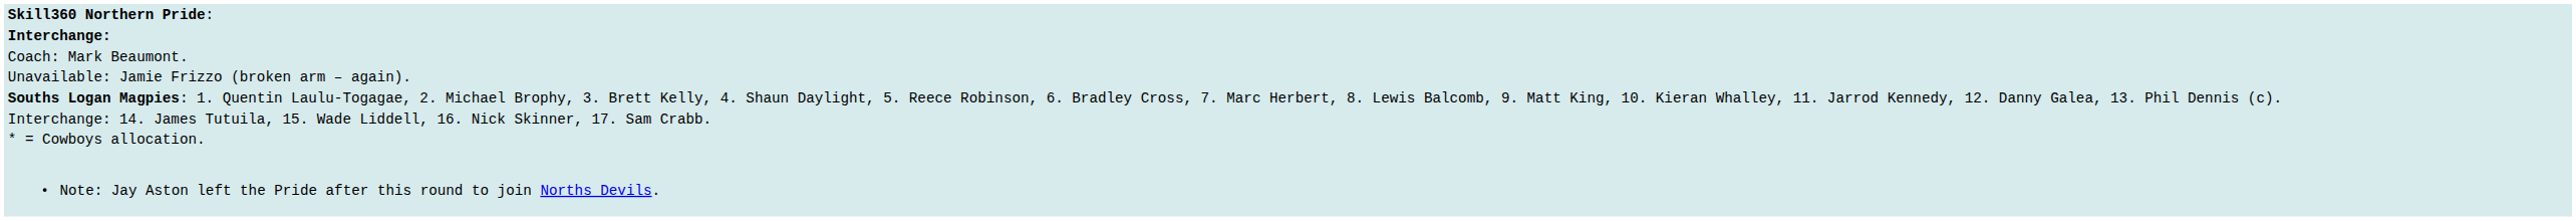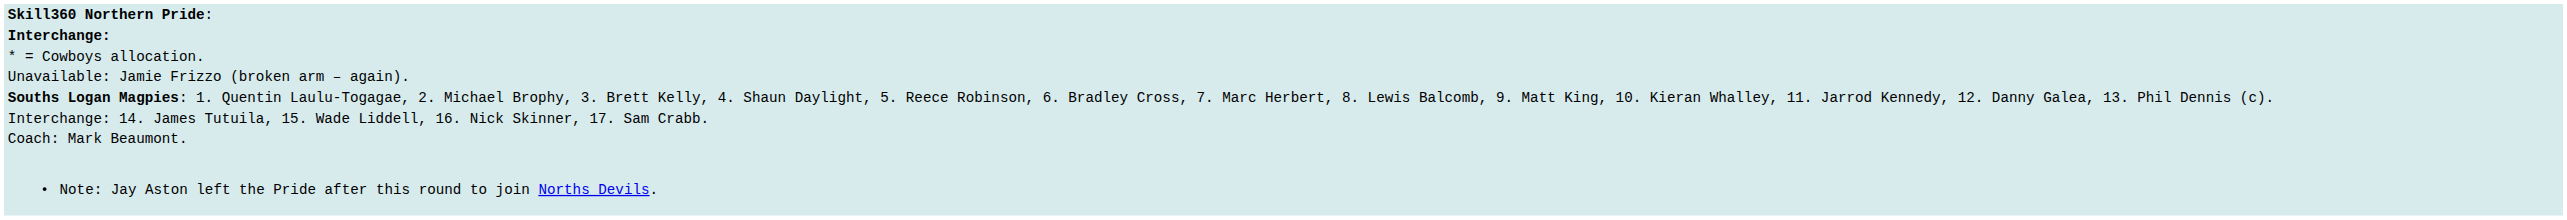row 3 | column 1: Coach: Mark Beaumont. -> * = Cowboys allocation.
row 7 | column 1: * = Cowboys allocation. -> Coach: Mark Beaumont.
